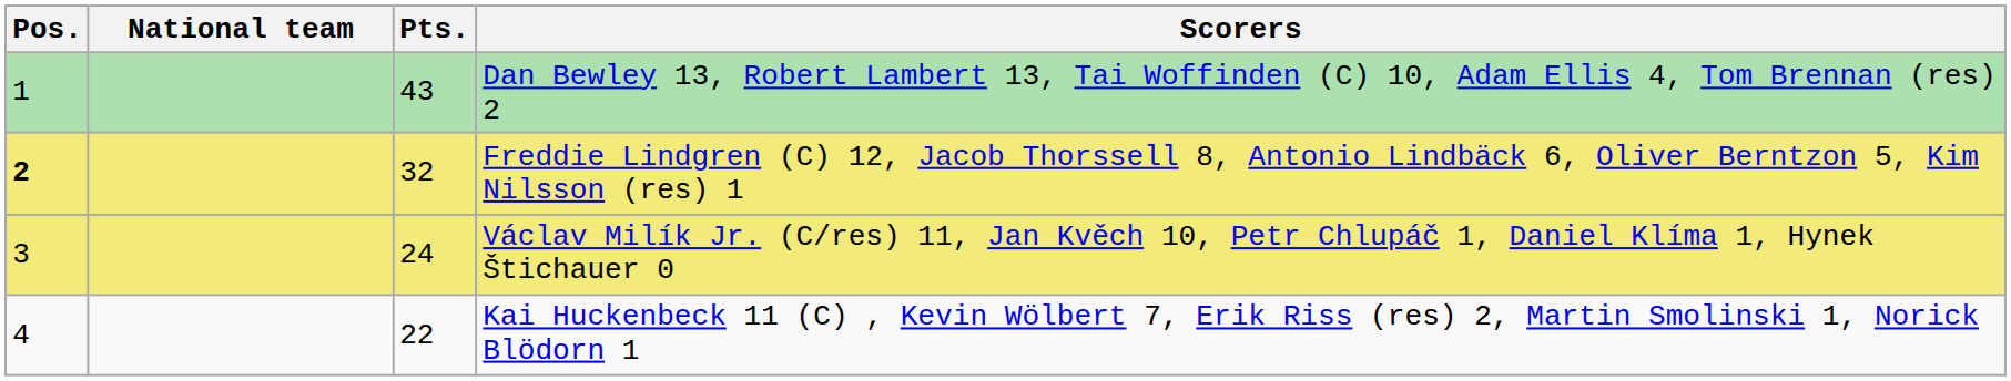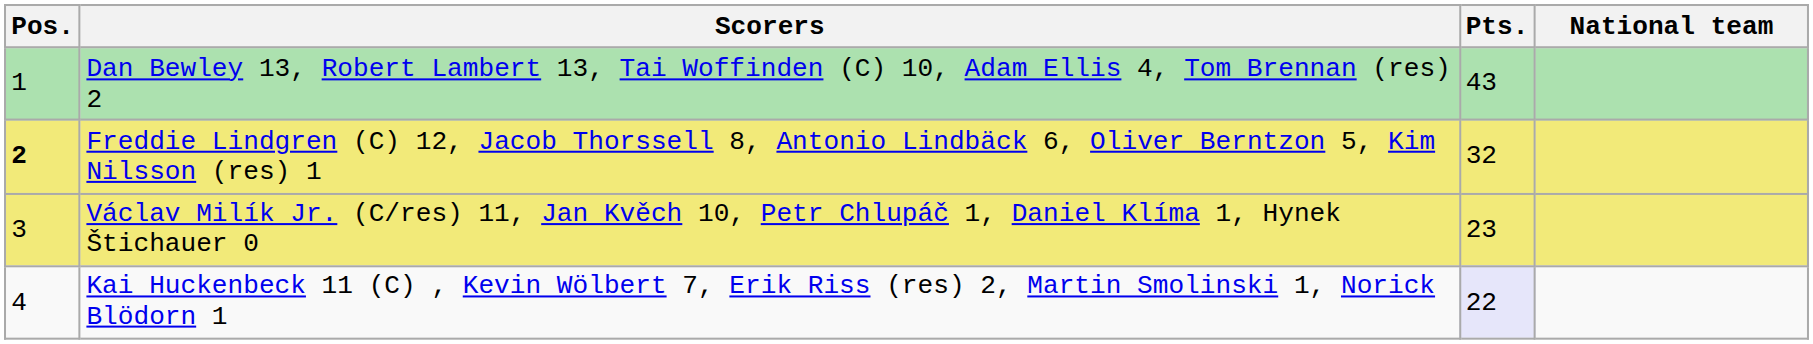columns swapped: National team <-> Scorers
row 4 | Pts.: 24 -> 23
row 5 | Pts.: no background -> lavender background
